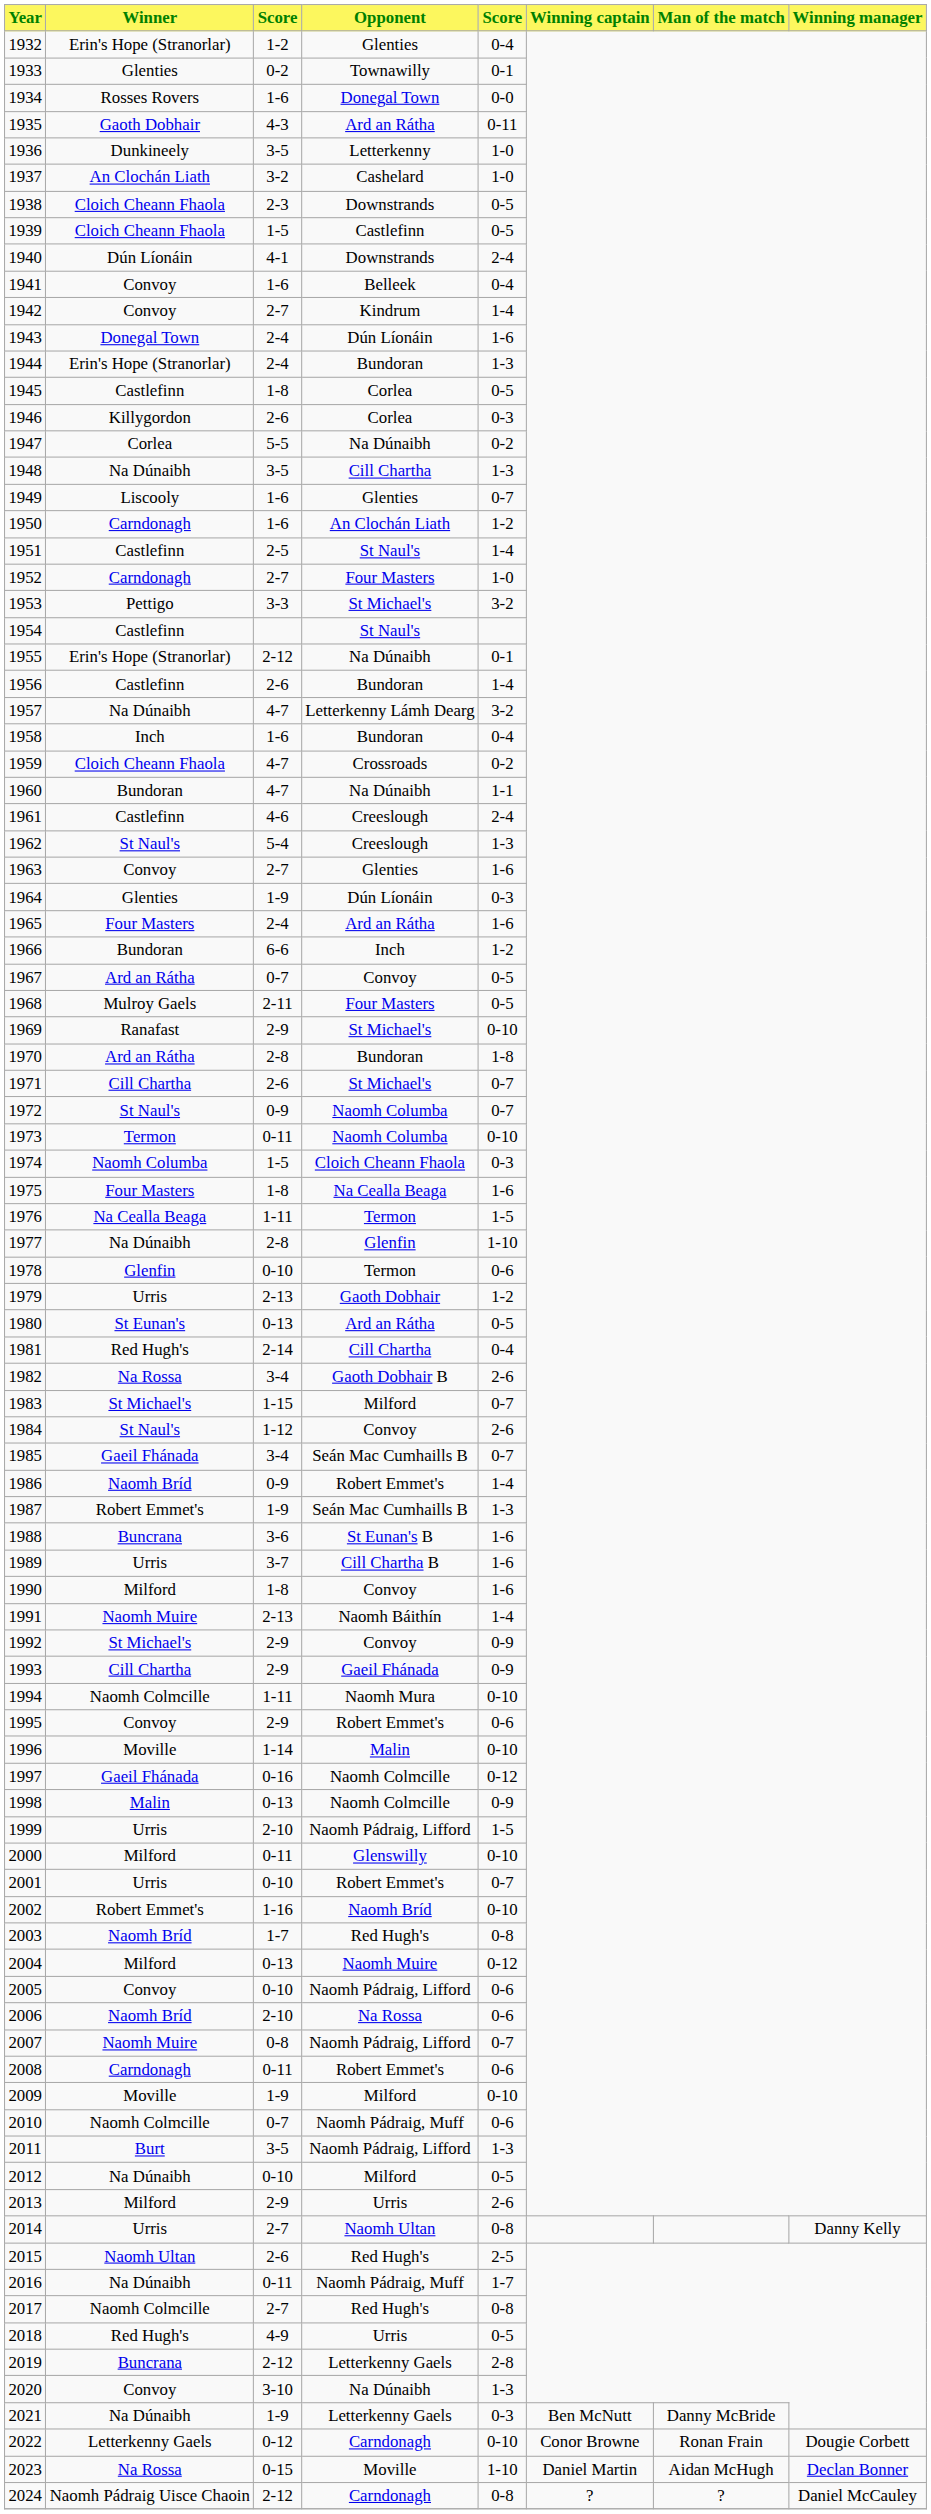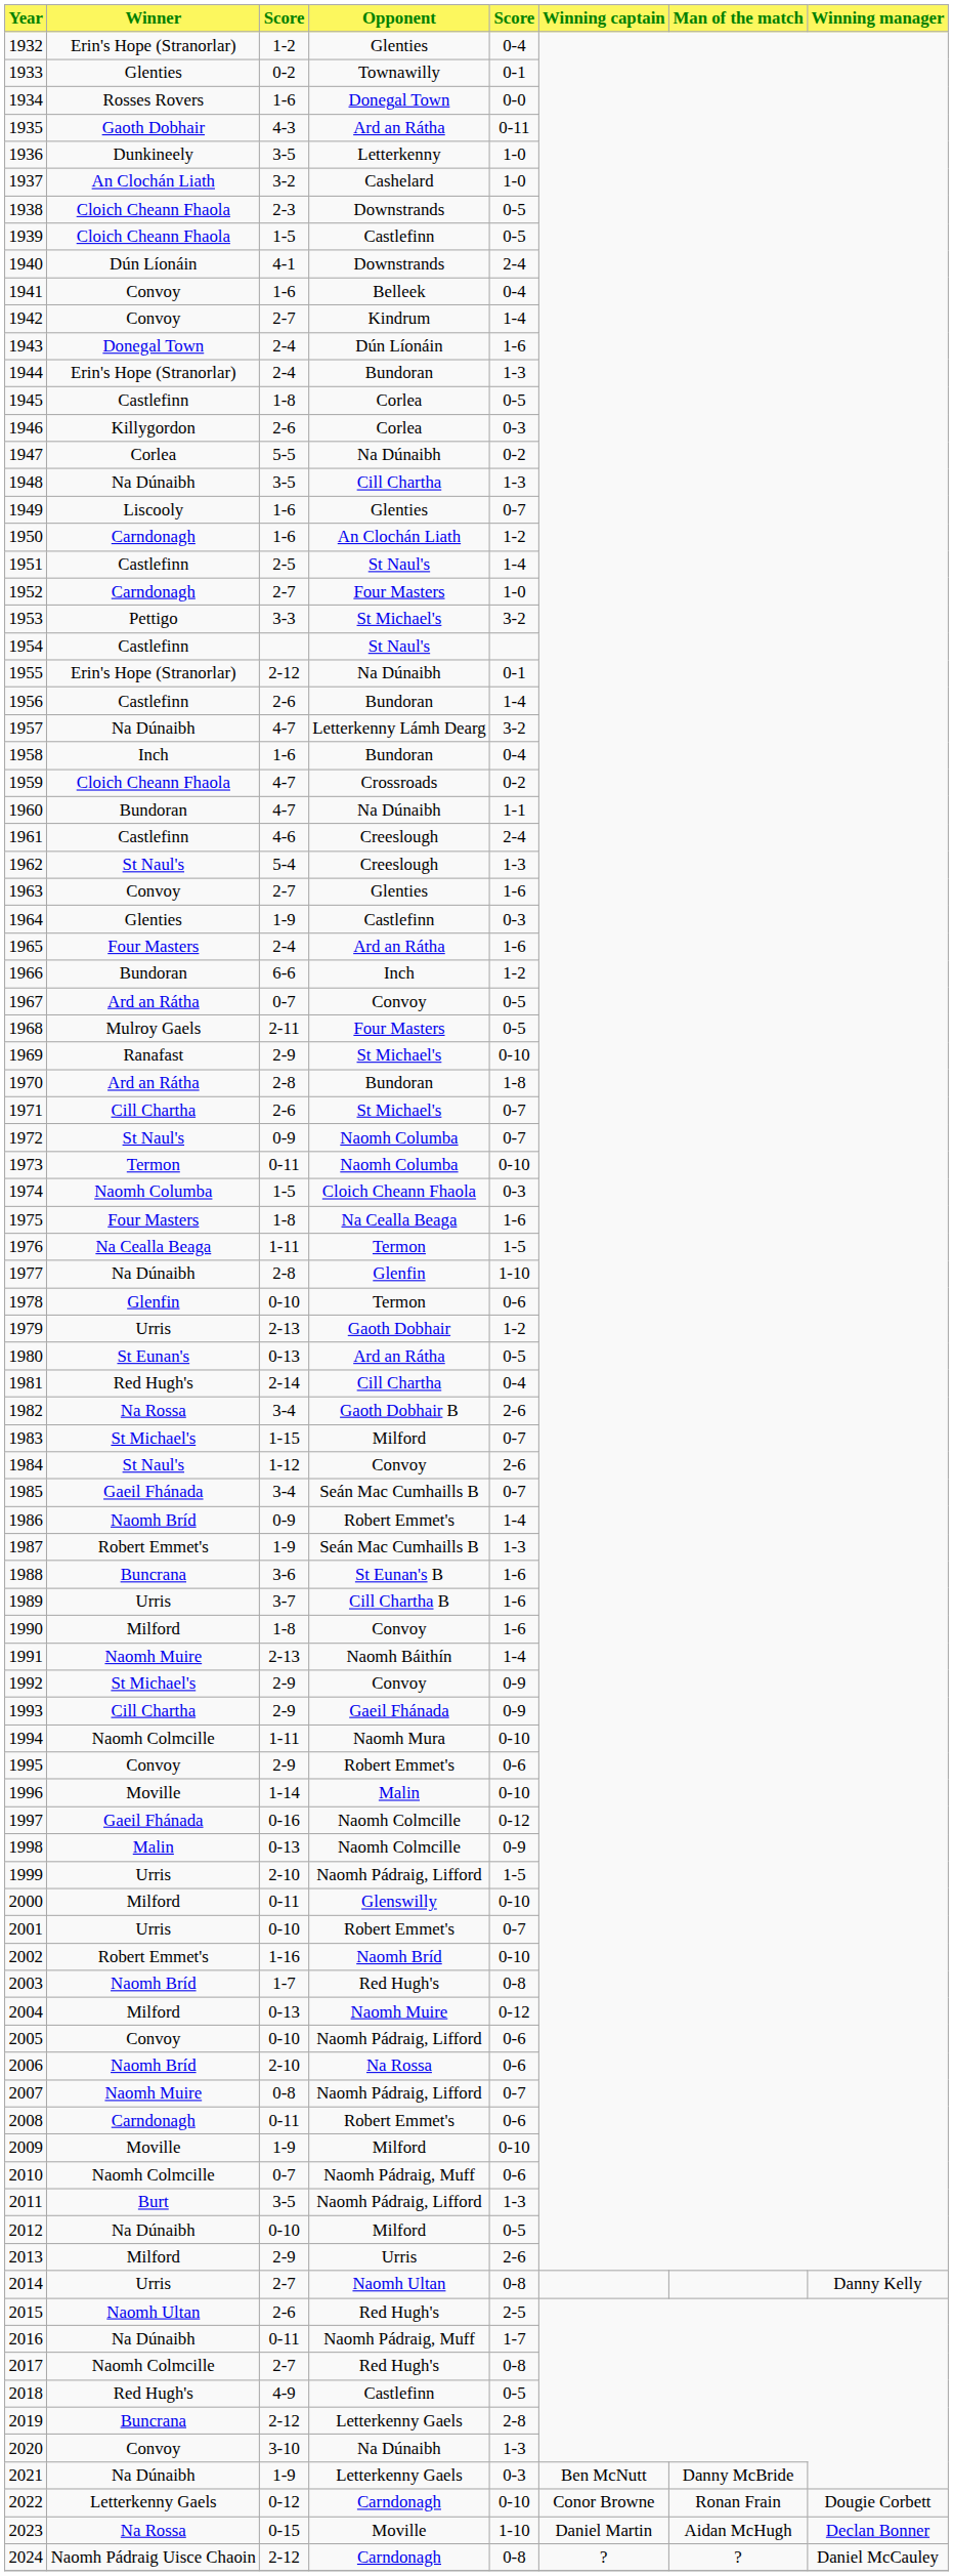1964 | Opponent: Dún Líonáin -> Castlefinn
2018 | Opponent: Urris -> Castlefinn
